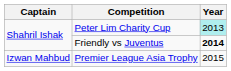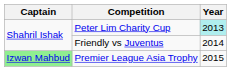Friendly vs Juventus | Year: bold -> normal
Premier League Asia Trophy | Captain: no background -> lightgreen background
